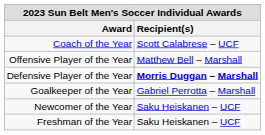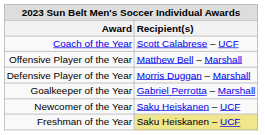Defensive Player of the Year | Recipient(s): bold -> normal
Freshman of the Year | Recipient(s): no background -> khaki background
